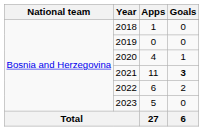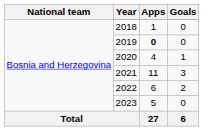2019 | Apps: normal -> bold
2021 | Goals: bold -> normal
